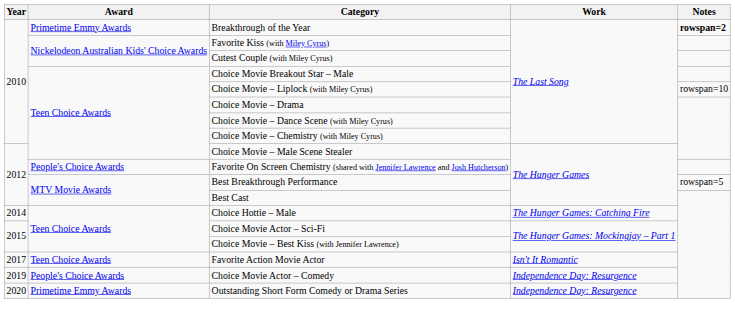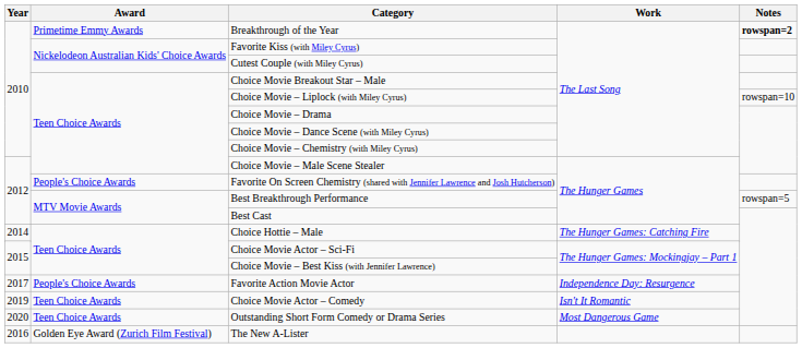Favorite Action Movie Actor | Award: Teen Choice Awards -> People's Choice Awards
Favorite Action Movie Actor | Work: Isn't It Romantic -> Independence Day: Resurgence
Choice Movie Actor – Comedy | Award: People's Choice Awards -> Teen Choice Awards
Choice Movie Actor – Comedy | Work: Independence Day: Resurgence -> Isn't It Romantic
Outstanding Short Form Comedy or Drama Series | Award: Primetime Emmy Awards -> Teen Choice Awards
Outstanding Short Form Comedy or Drama Series | Work: Independence Day: Resurgence -> Most Dangerous Game
+ row: 2016 | Golden Eye Award (Zurich Film Festival) | The New A-Lister
